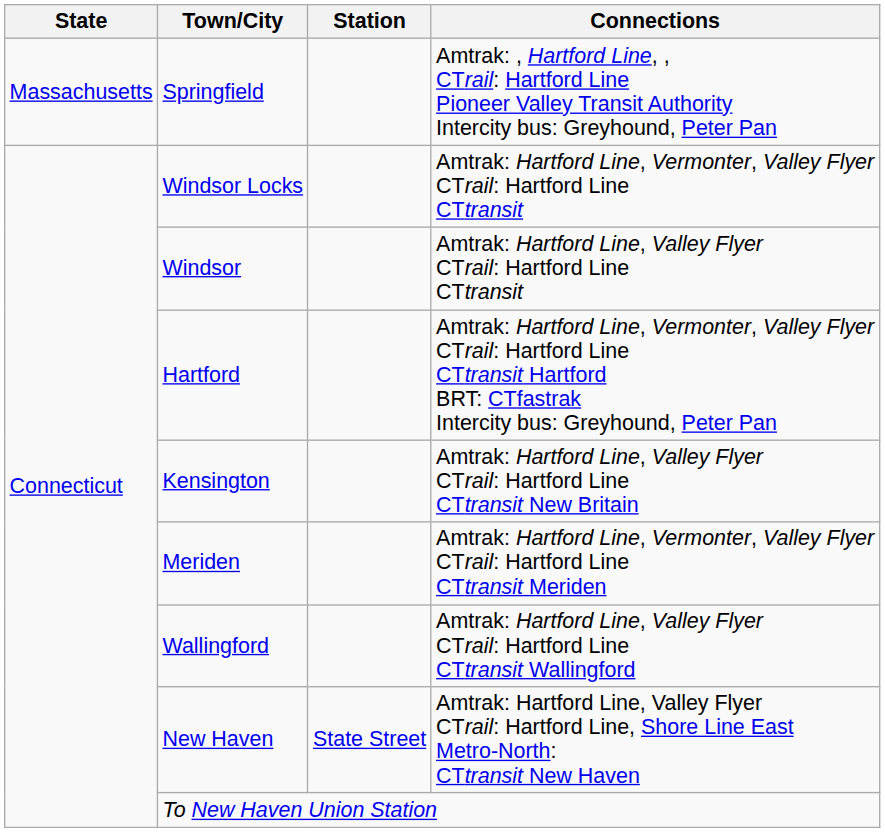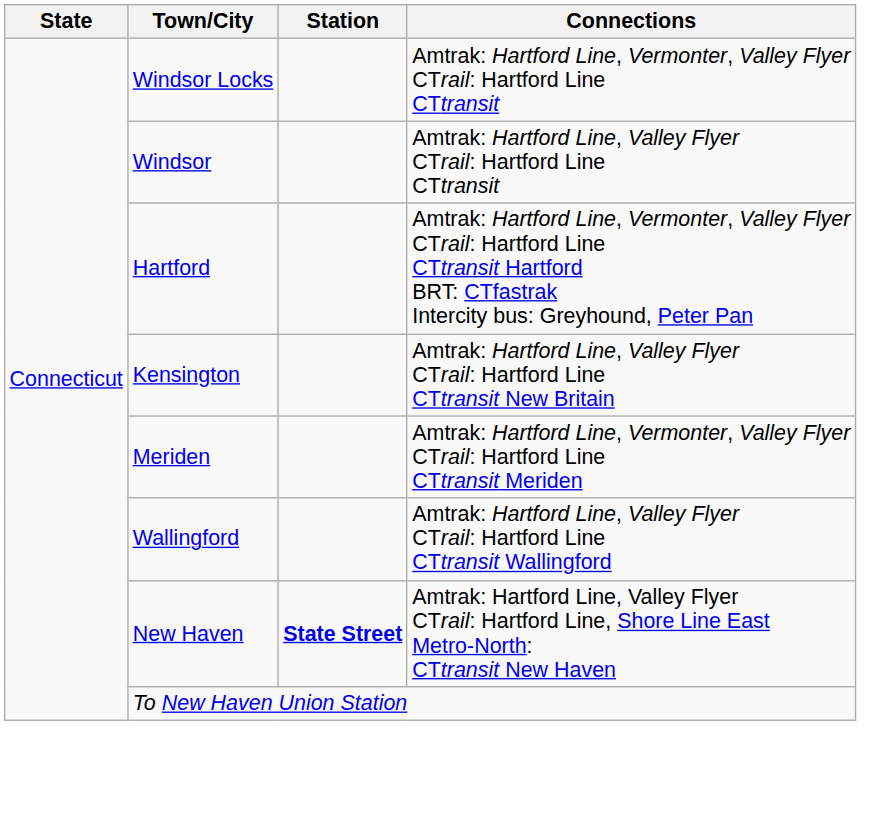- row: Massachusetts | Springfield | Amtrak: , Hartford Line, , CTrail: Hartford Line Pioneer Valley Transit Authority Intercity bus: Greyhound, Peter Pan
New Haven | Station: normal -> bold
